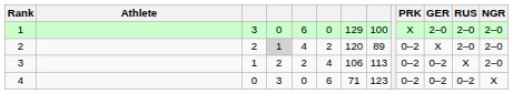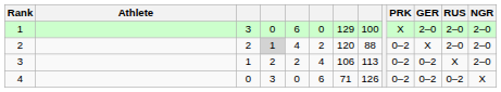row 3 | column 8: 89 -> 88
row 5 | column 8: 123 -> 126
